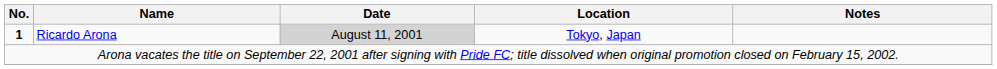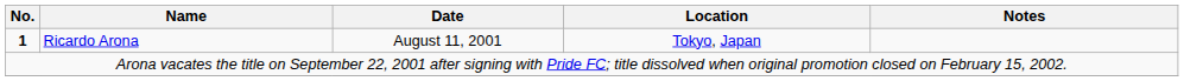1 | Date: lightgrey background -> no background
